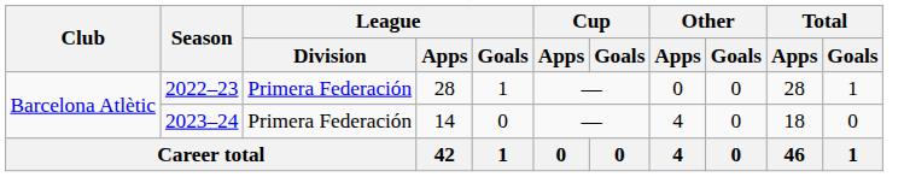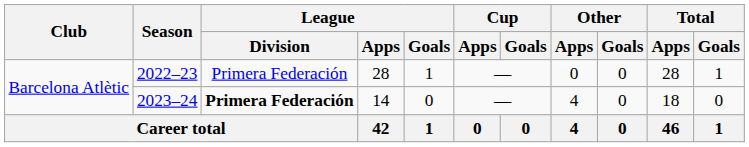2023–24 | League / Division: normal -> bold
